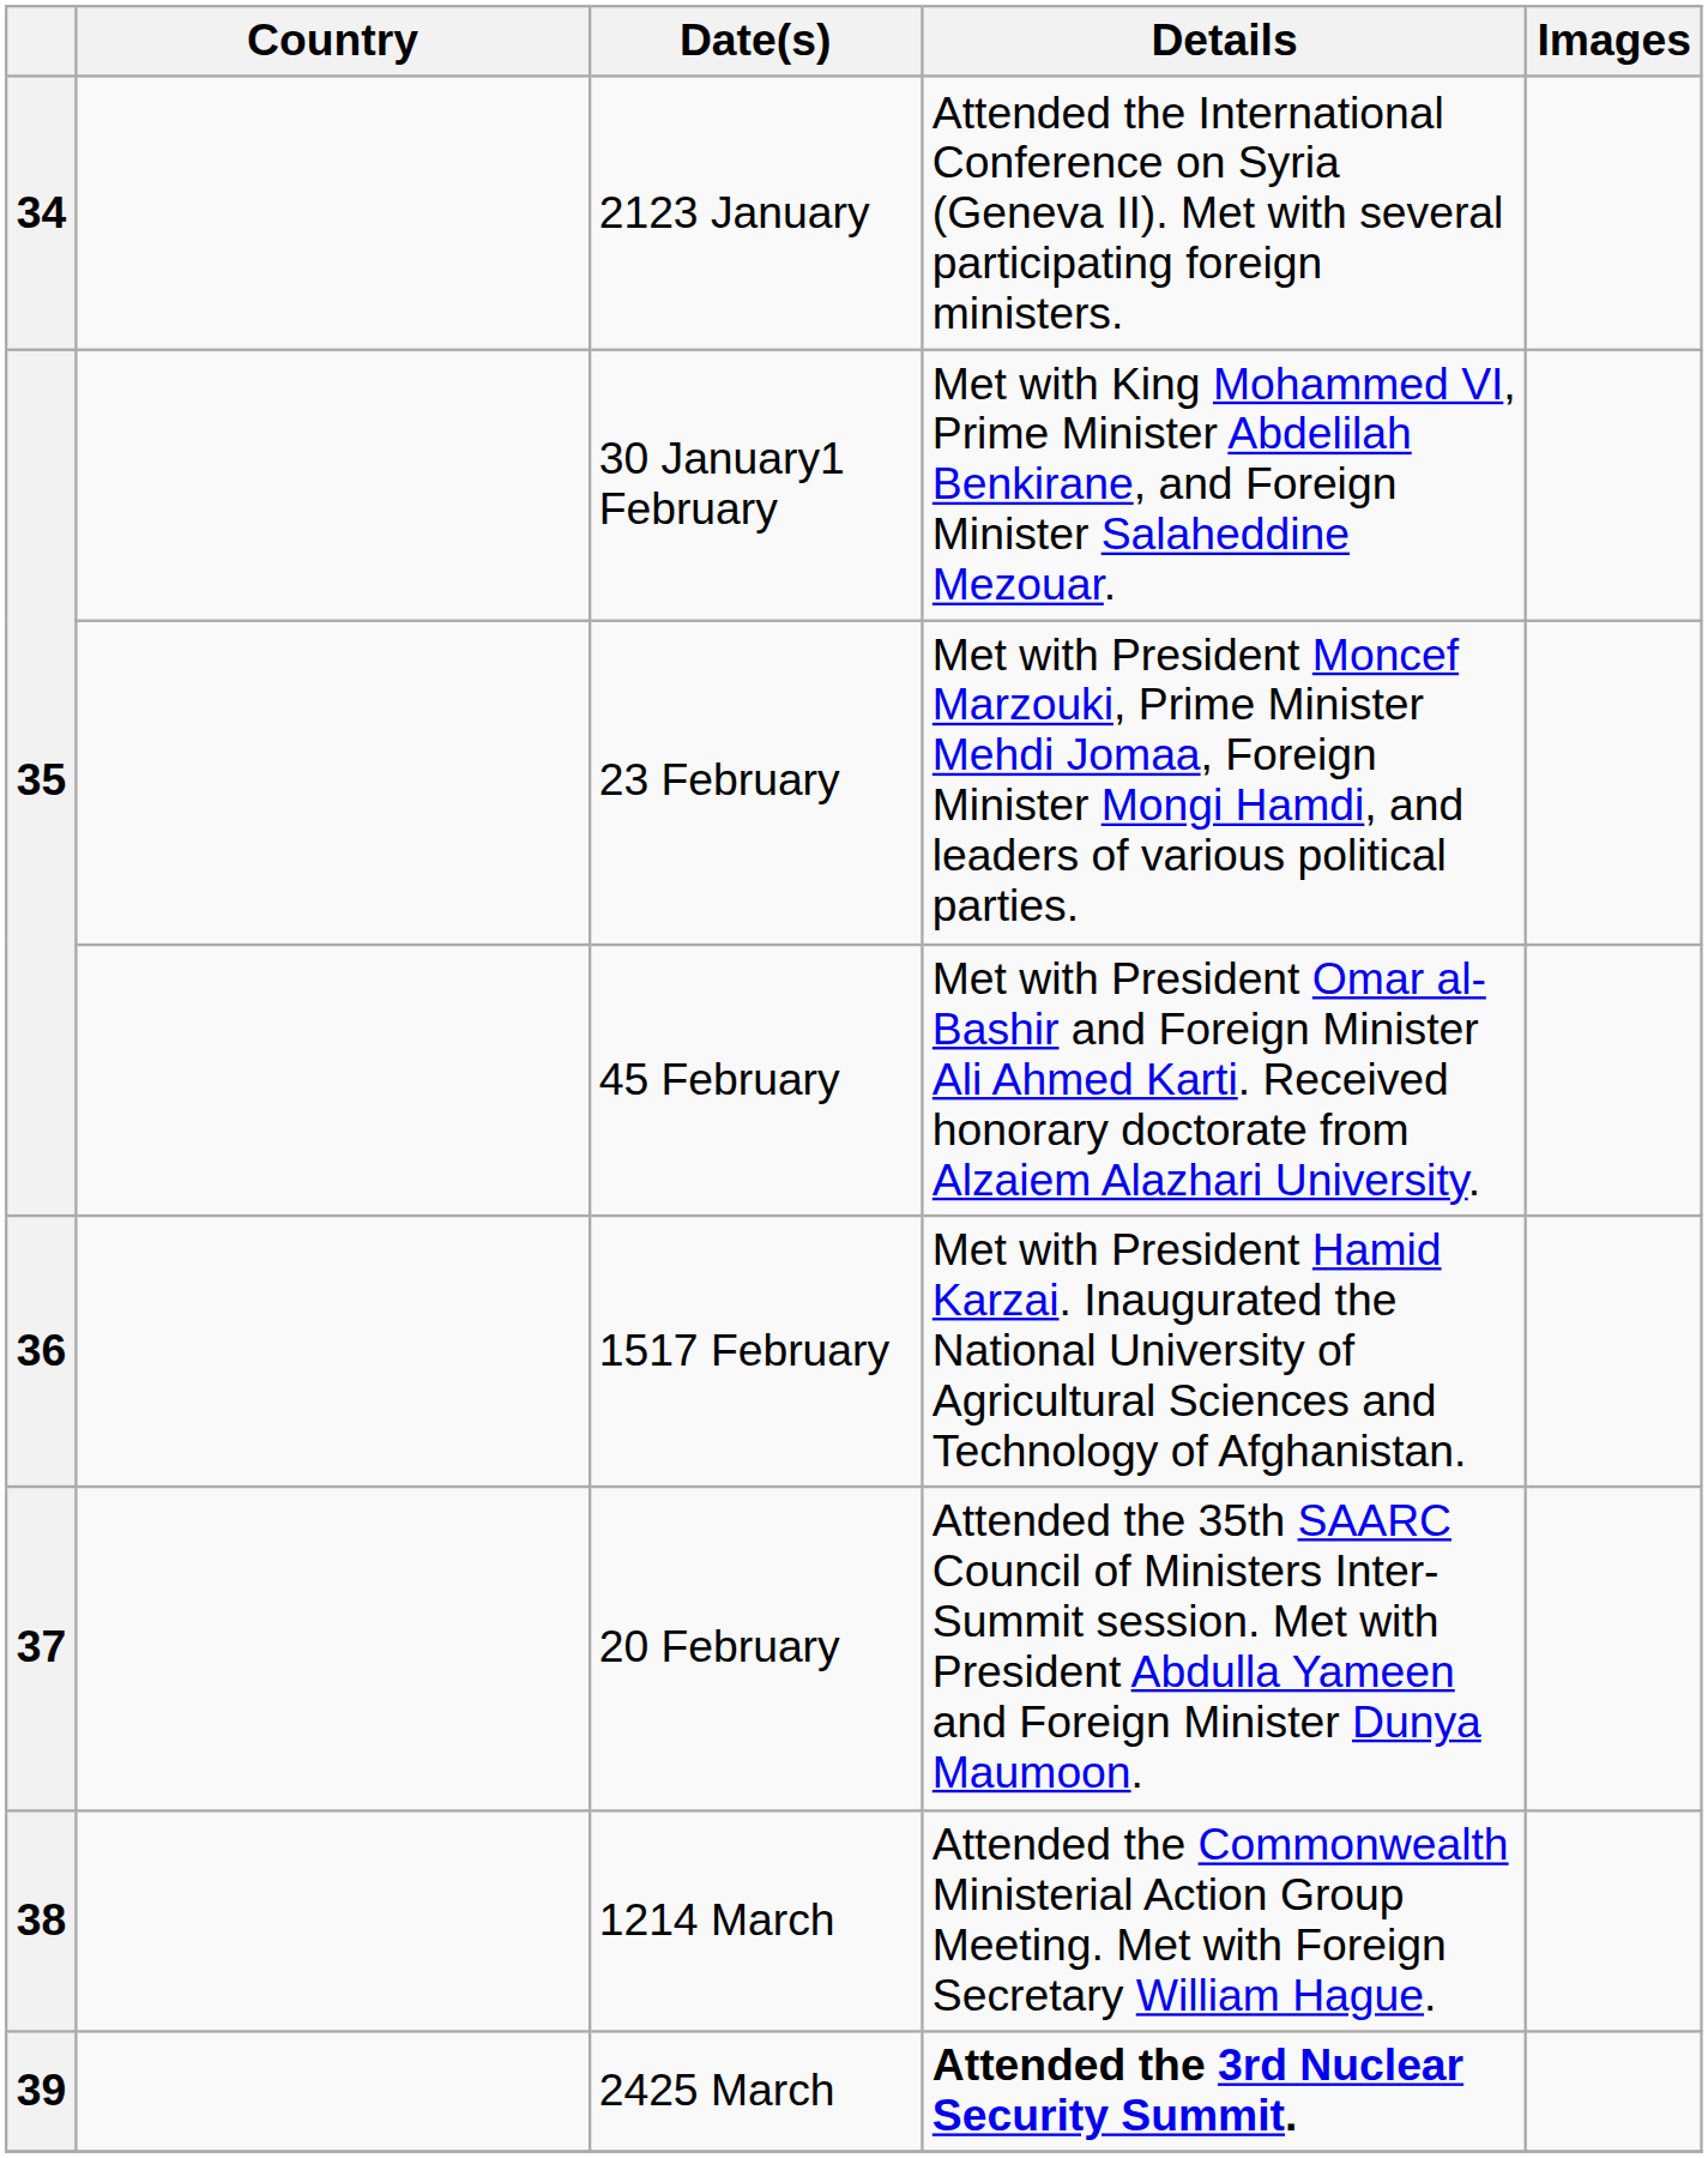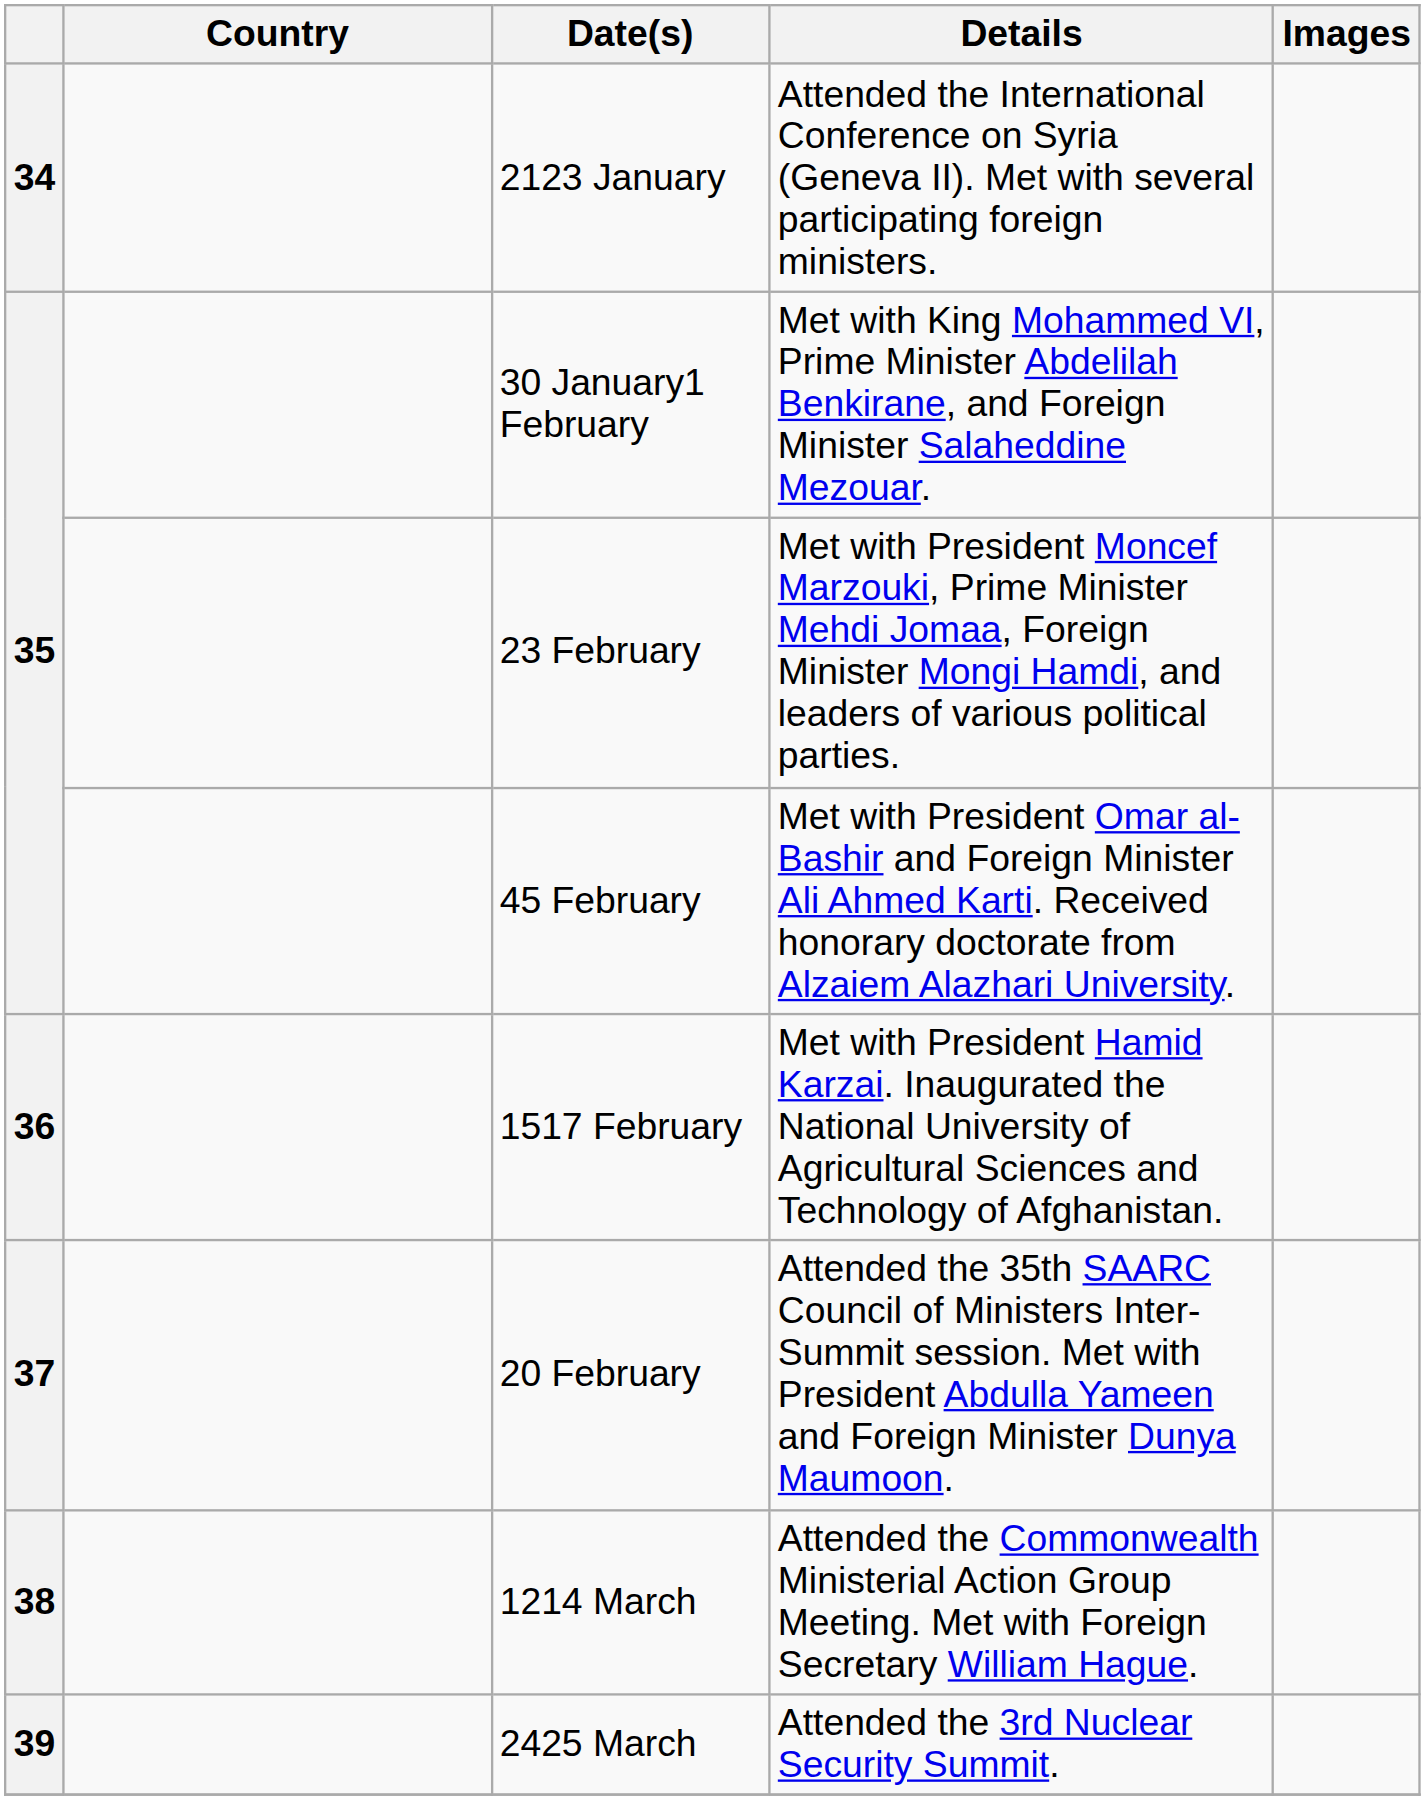2425 March | Details: bold -> normal
